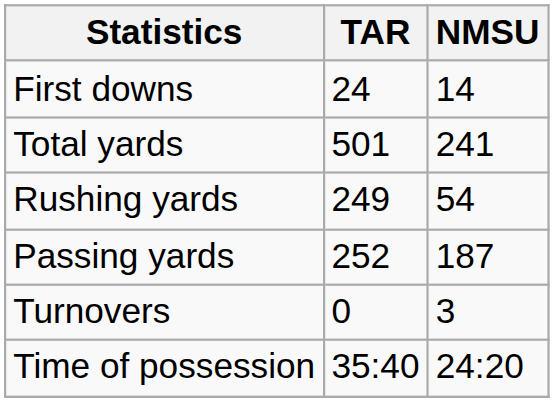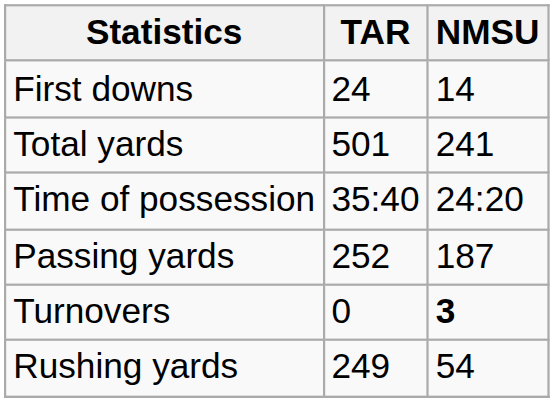rows swapped: Rushing yards <-> Time of possession
Turnovers | NMSU: normal -> bold
